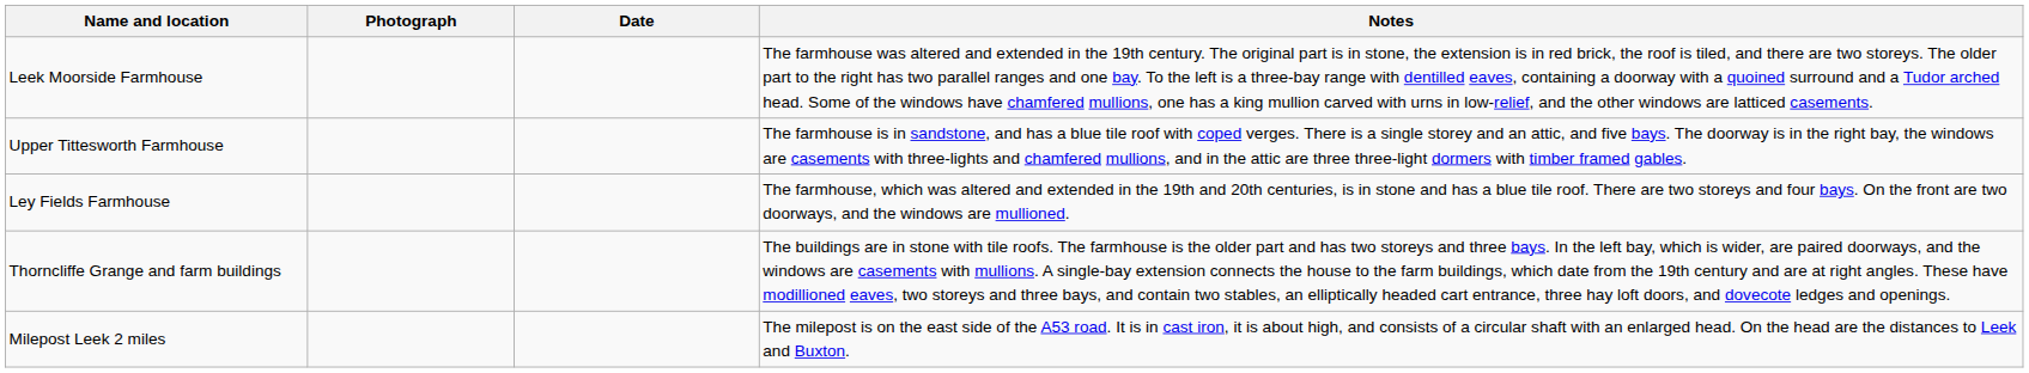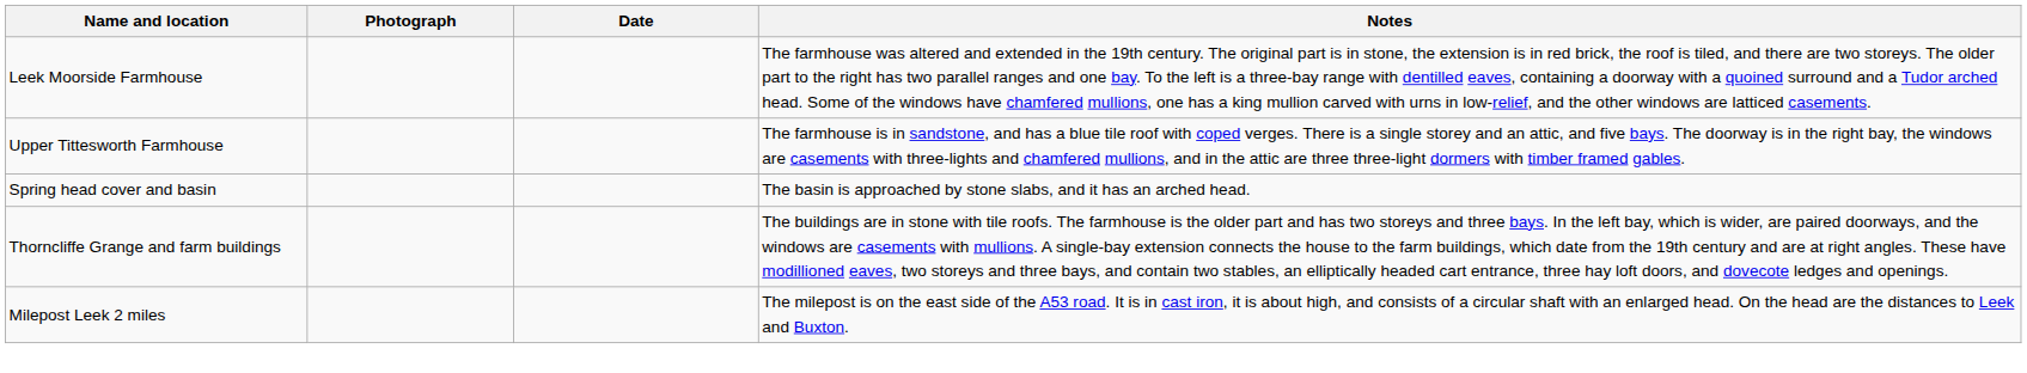- row: Ley Fields Farmhouse | The farmhouse, which was altered and extended in the 19th and 20th centuries, is in stone and has a blue tile roof. There are two storeys and four bays. On the front are two doorways, and the windows are mullioned.
+ row: Spring head cover and basin | The basin is approached by stone slabs, and it has an arched head.
